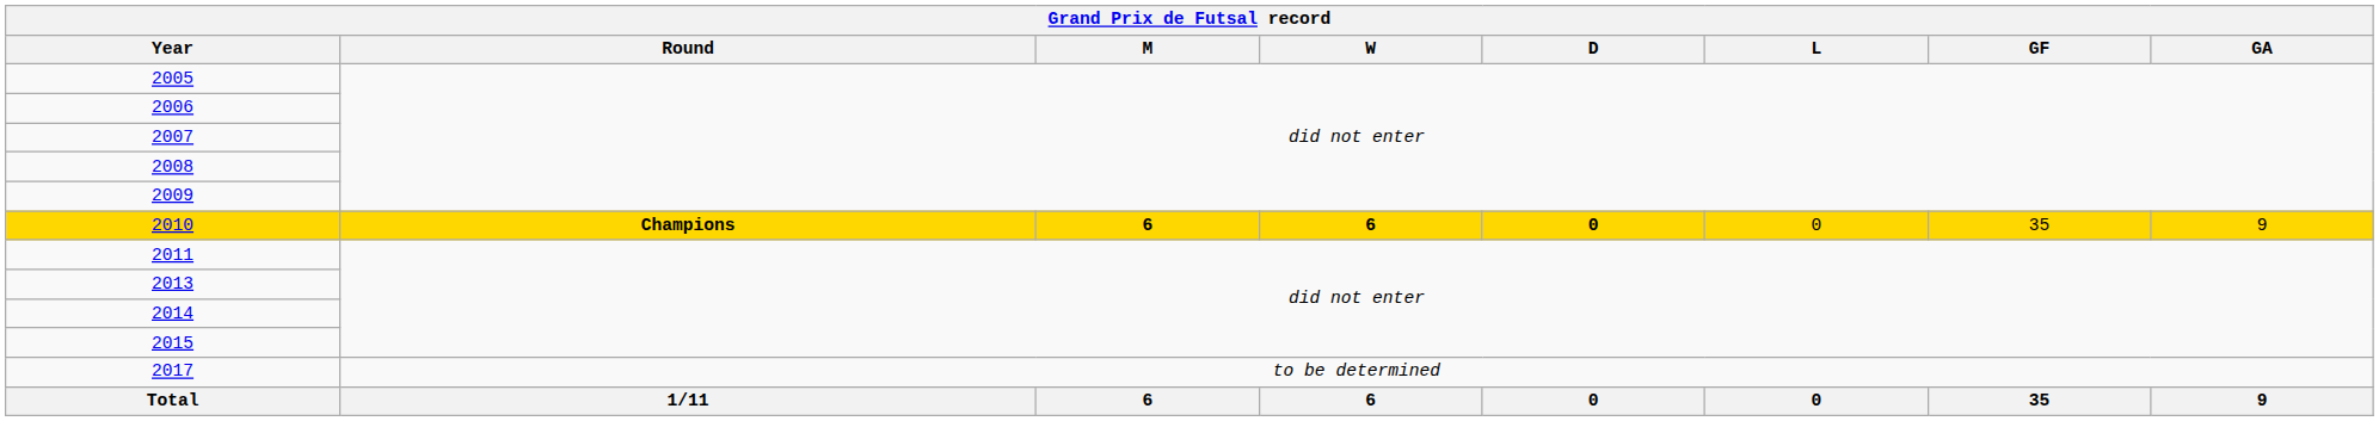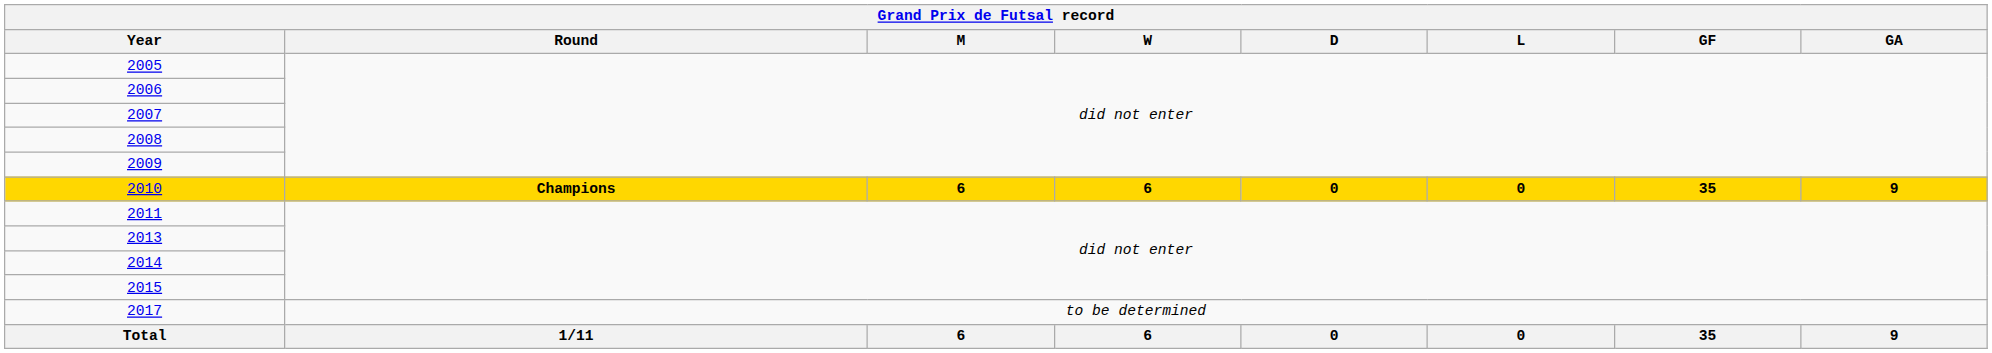2010 | Grand Prix de Futsal record / L: normal -> bold
2010 | Grand Prix de Futsal record / GF: normal -> bold
2010 | Grand Prix de Futsal record / GA: normal -> bold
